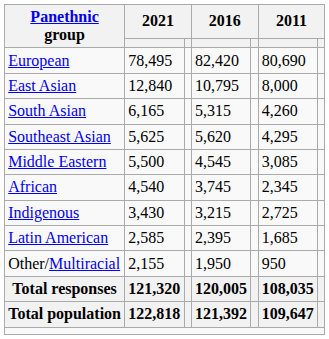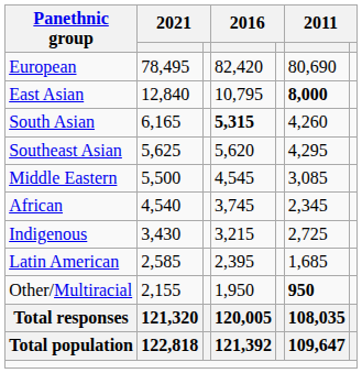East Asian | column 6: normal -> bold
South Asian | column 4: normal -> bold
Other/Multiracial | column 6: normal -> bold
